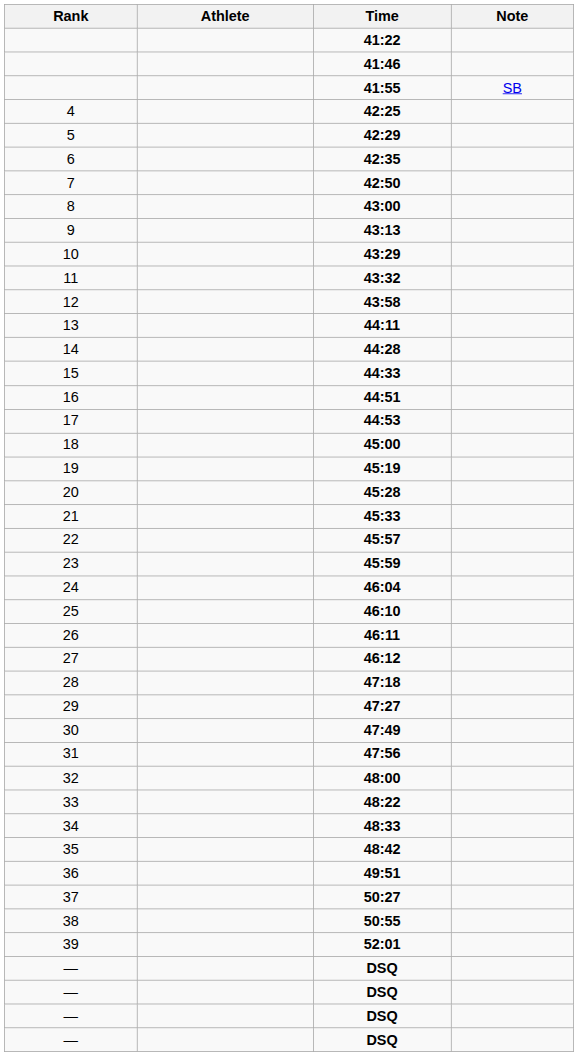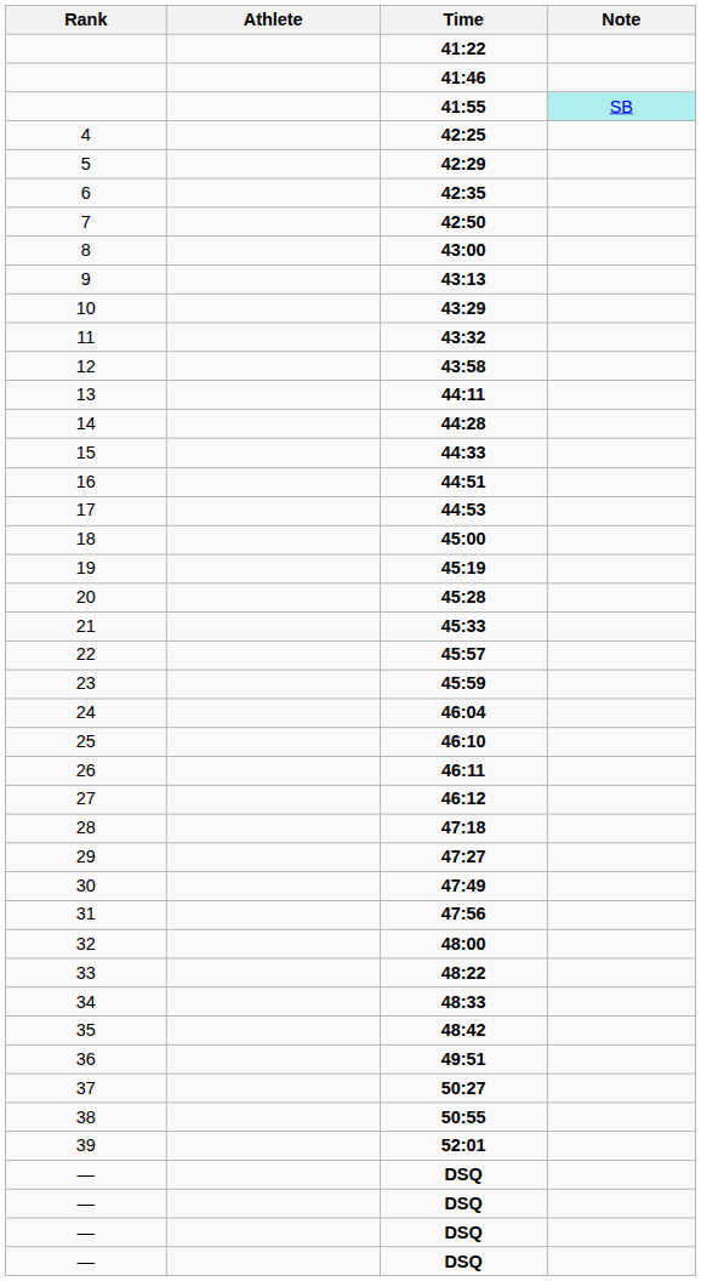41:55 | Note: no background -> paleturquoise background
